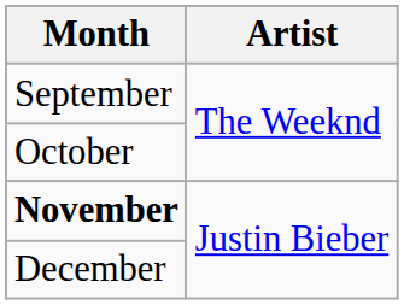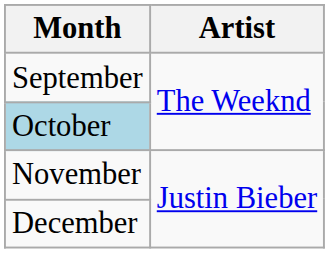October | Month: no background -> lightblue background
November | Month: bold -> normal
